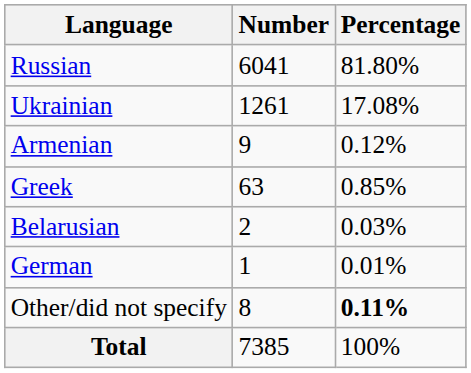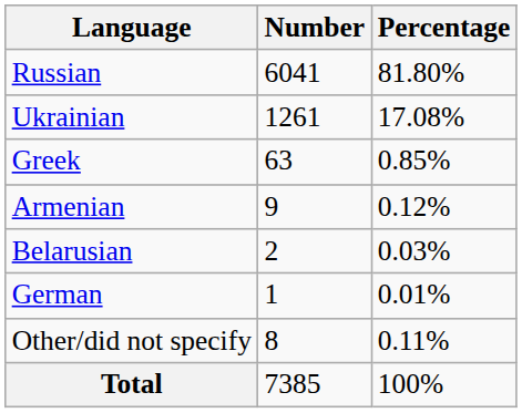rows swapped: Greek <-> Armenian
Other/did not specify | Percentage: bold -> normal
